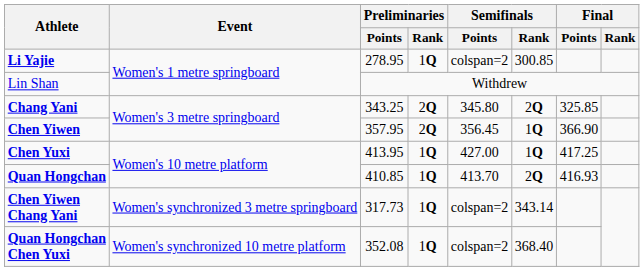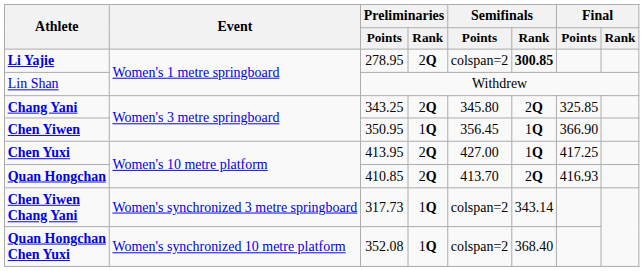Li Yajie | Preliminaries / Rank: 1Q -> 2Q
Li Yajie | Semifinals / Rank: normal -> bold
Chen Yiwen | Preliminaries / Points: 357.95 -> 350.95
Chen Yiwen | Preliminaries / Rank: 2Q -> 1Q
Chen Yuxi | Preliminaries / Rank: 1Q -> 2Q
Quan Hongchan | Preliminaries / Rank: 1Q -> 2Q
